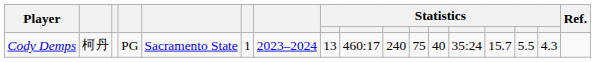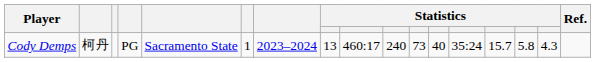Cody Demps | column 11: 75 -> 73
Cody Demps | column 15: 5.5 -> 5.8
